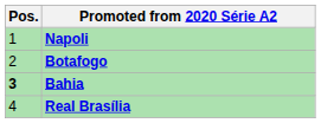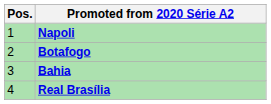Bahia | Pos.: bold -> normal
